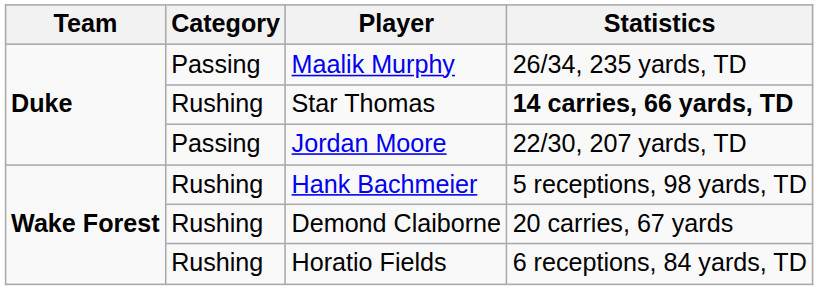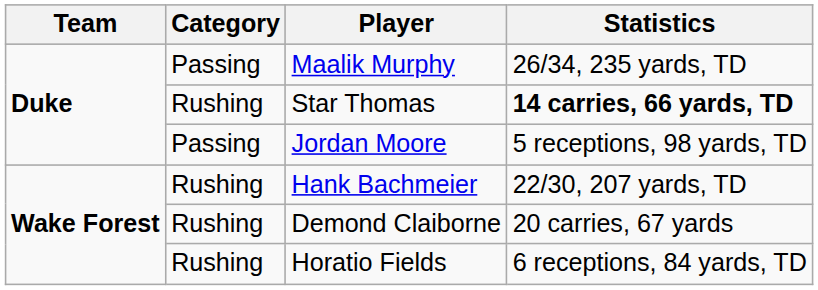Jordan Moore | Statistics: 22/30, 207 yards, TD -> 5 receptions, 98 yards, TD
Hank Bachmeier | Statistics: 5 receptions, 98 yards, TD -> 22/30, 207 yards, TD
